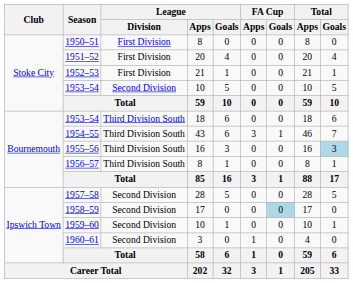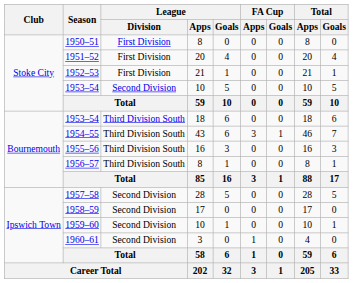1955–56 | Total / Goals: lightblue background -> no background
1958–59 | FA Cup / Goals: lightblue background -> no background
